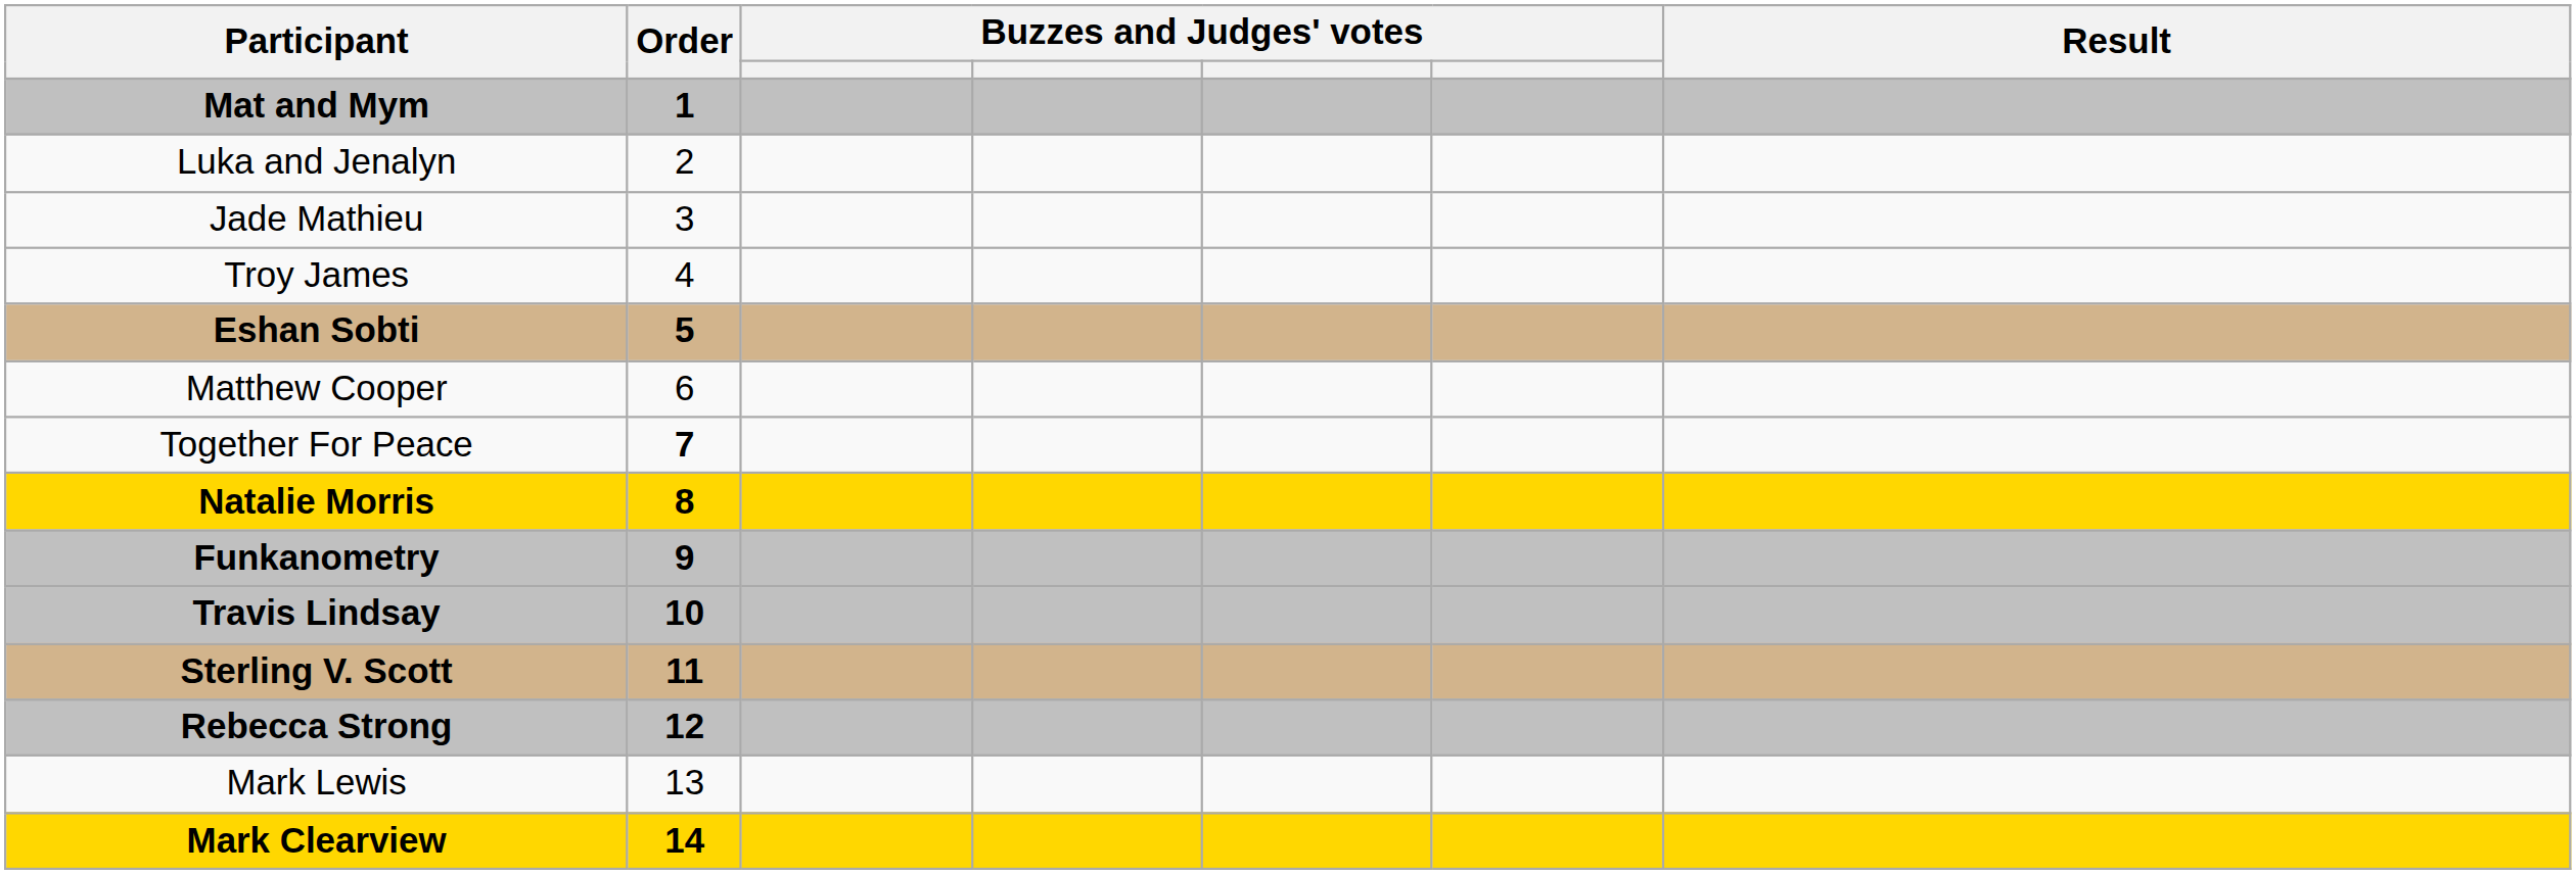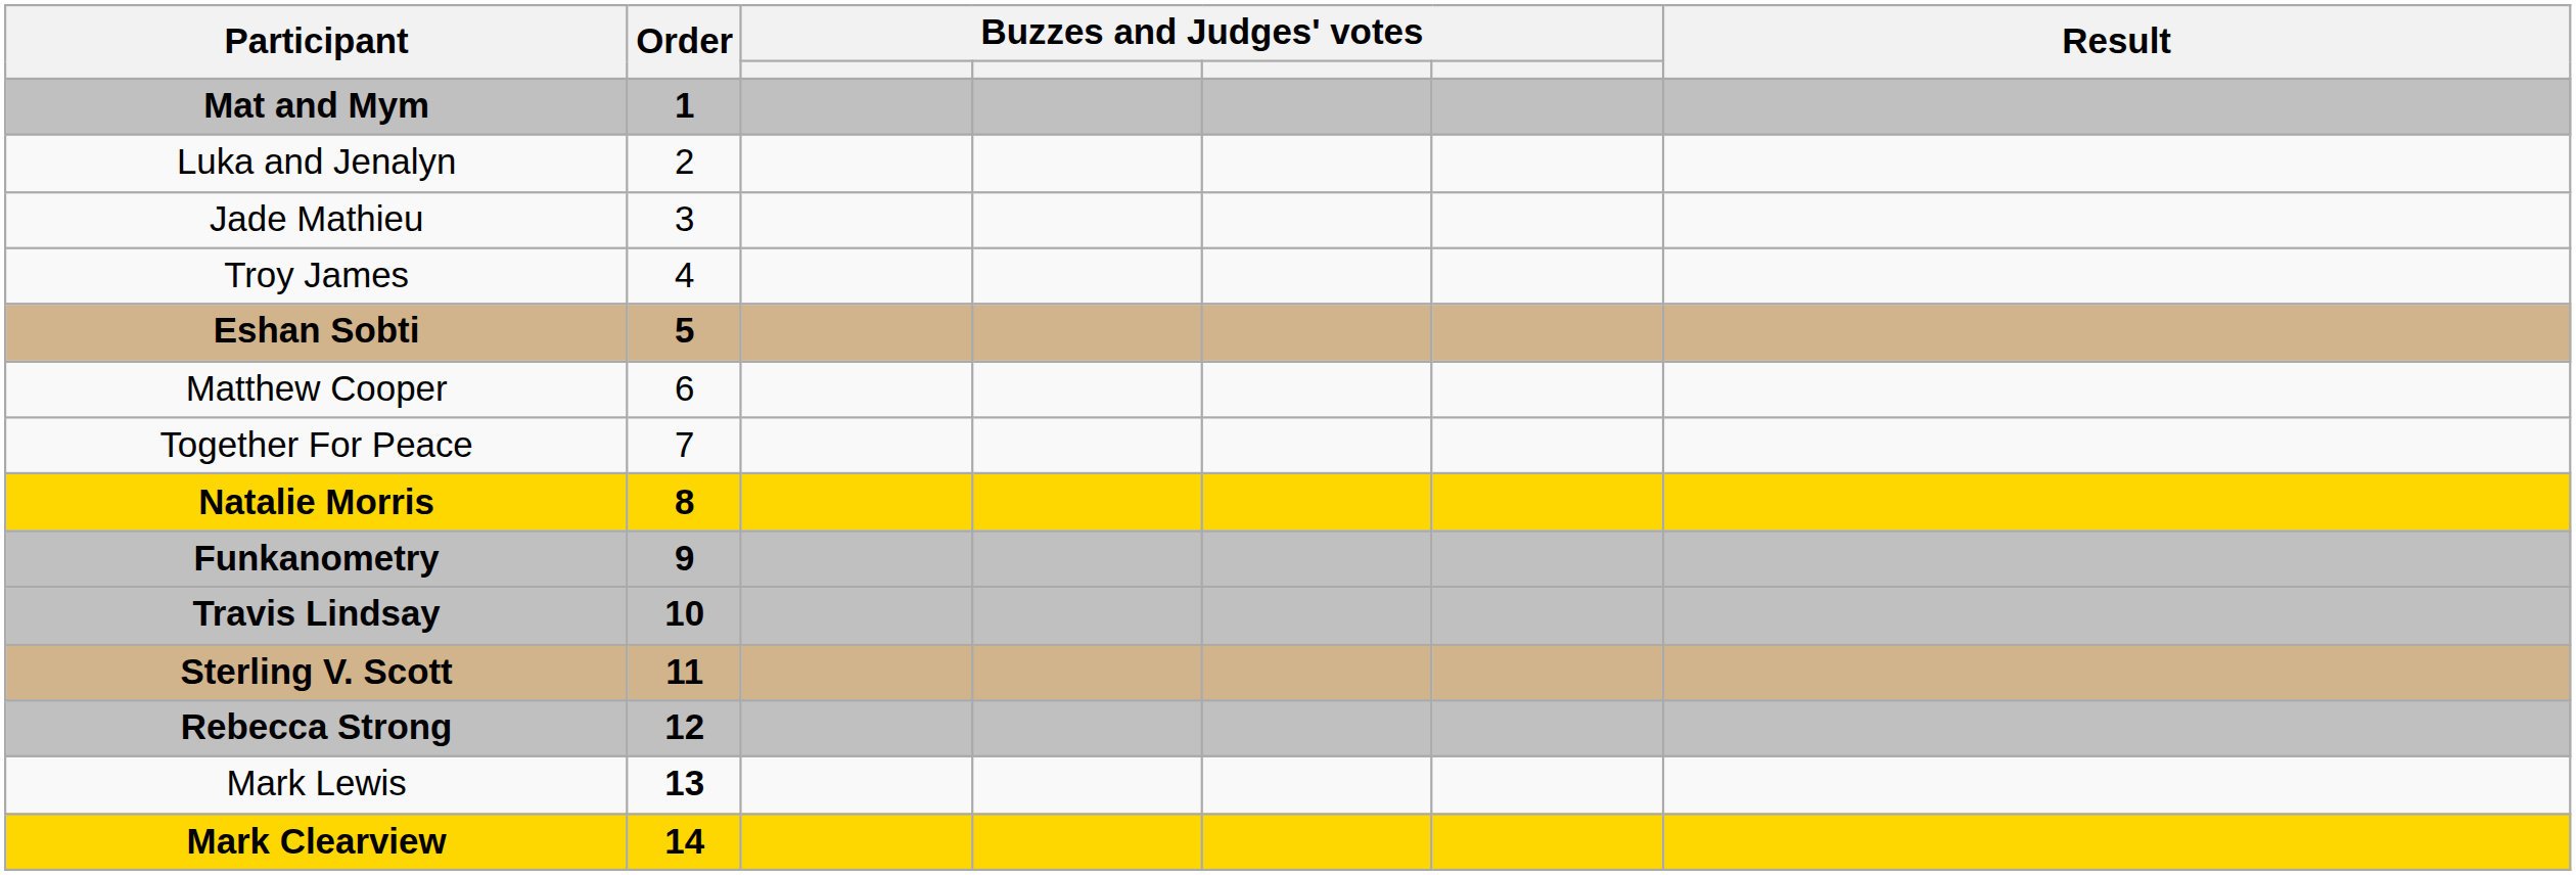Together For Peace | Order: bold -> normal
Mark Lewis | Order: normal -> bold
